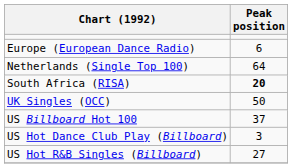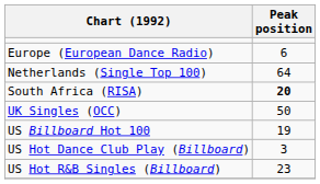row 7 | Peak position: 37 -> 19
row 9 | Peak position: 27 -> 23
